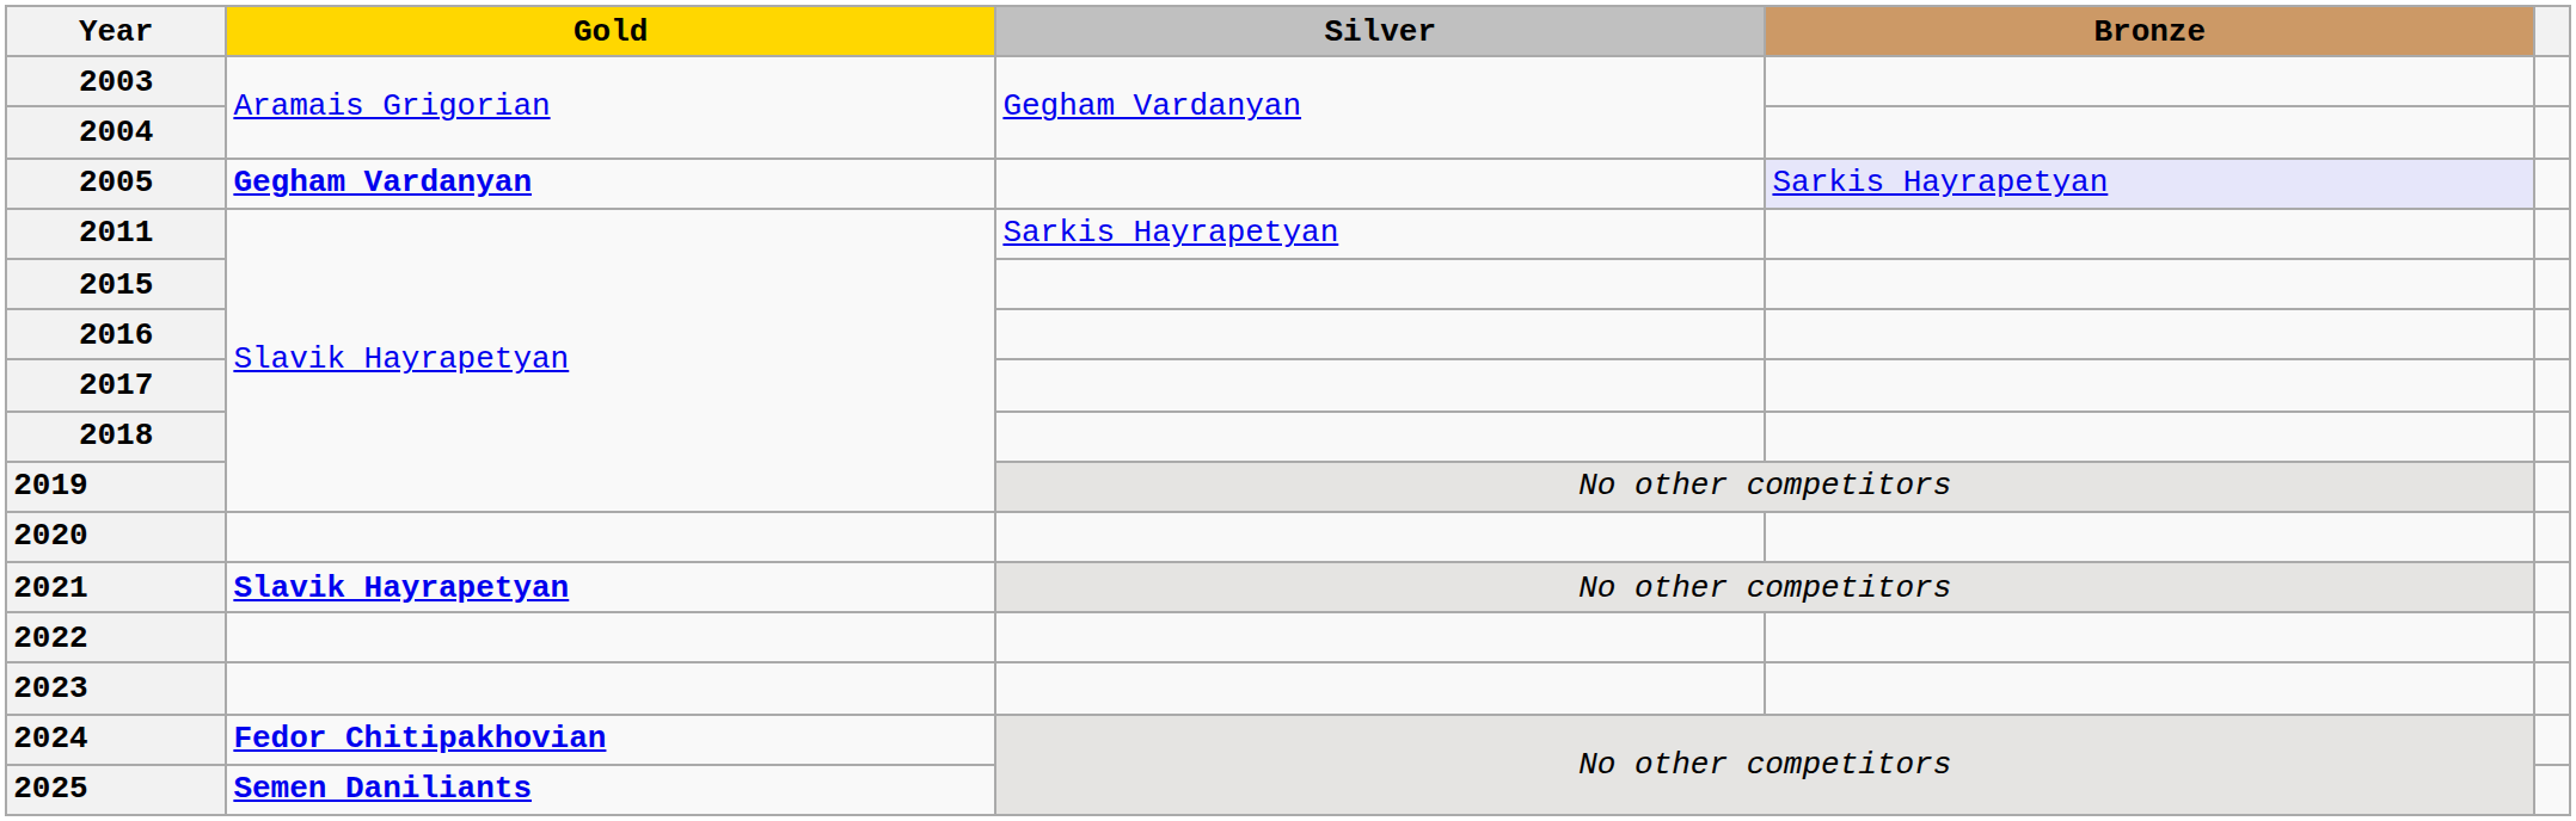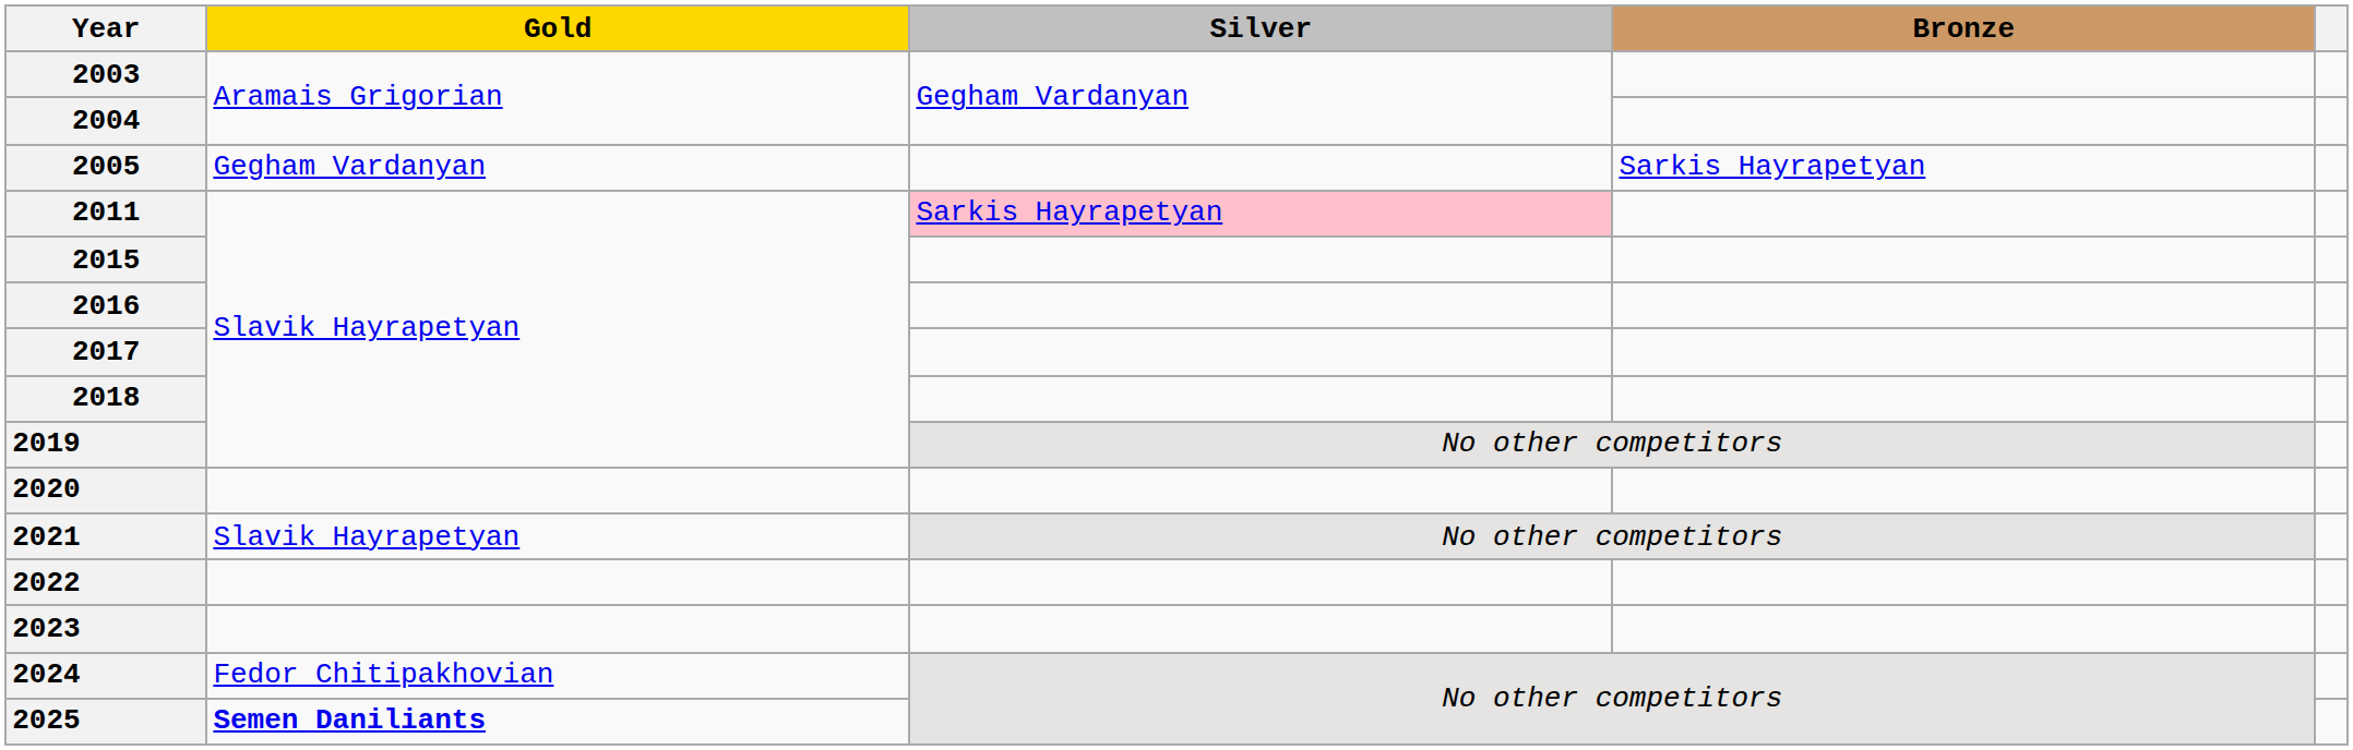2005 | Gold: bold -> normal
2005 | Bronze: lavender background -> no background
2011 | Silver: no background -> pink background
2021 | Gold: bold -> normal
2024 | Gold: bold -> normal
